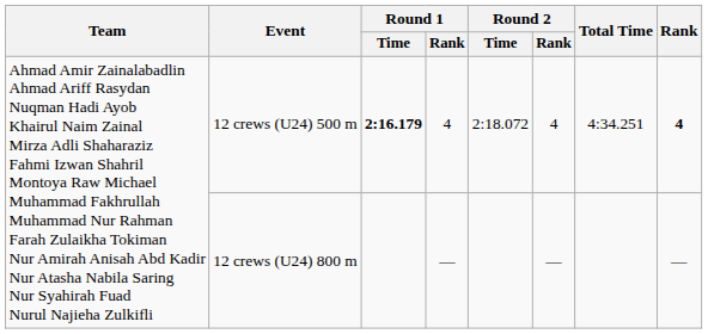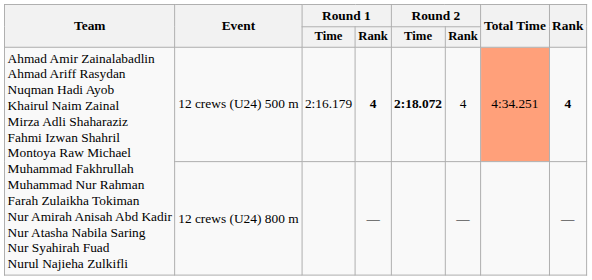12 crews (U24) 500 m | Round 1 / Time: bold -> normal
12 crews (U24) 500 m | Round 1 / Rank: normal -> bold
12 crews (U24) 500 m | Round 2 / Time: normal -> bold
12 crews (U24) 500 m | Total Time: no background -> lightsalmon background
